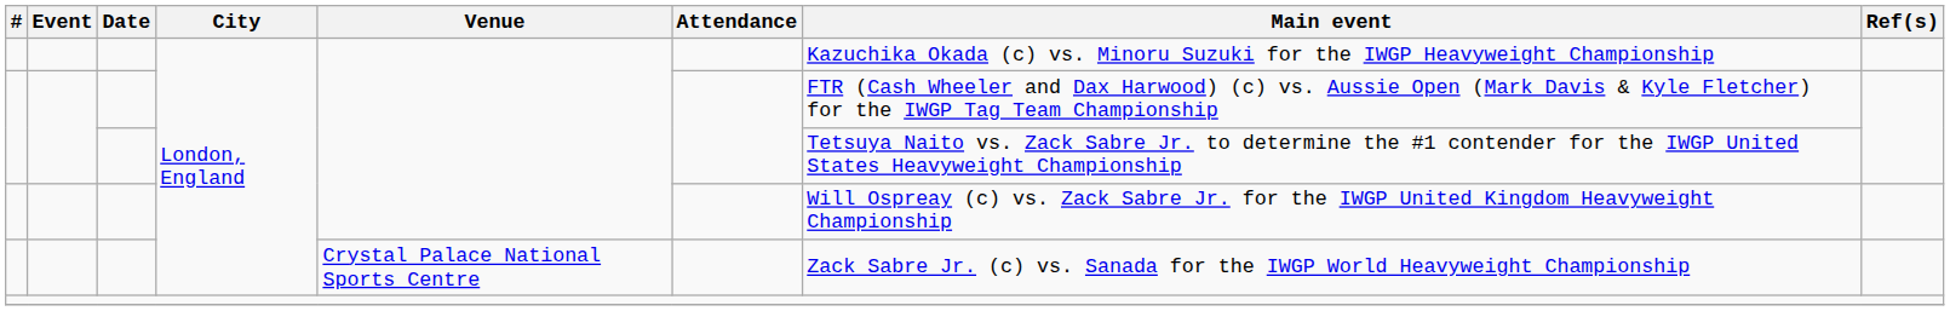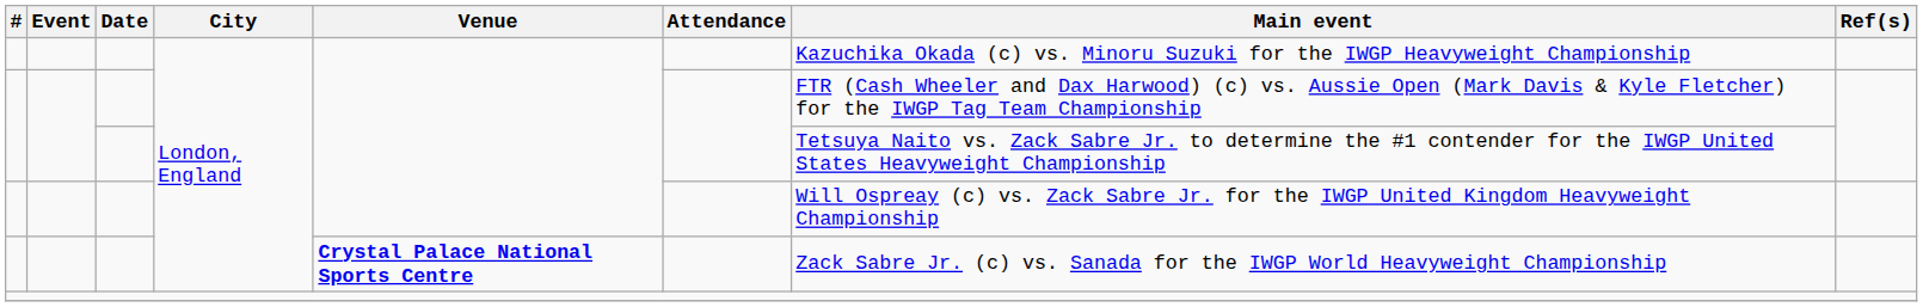row 6 | Venue: normal -> bold
